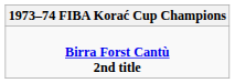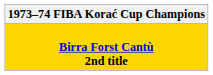row 2 | column 1: no background -> gold background
